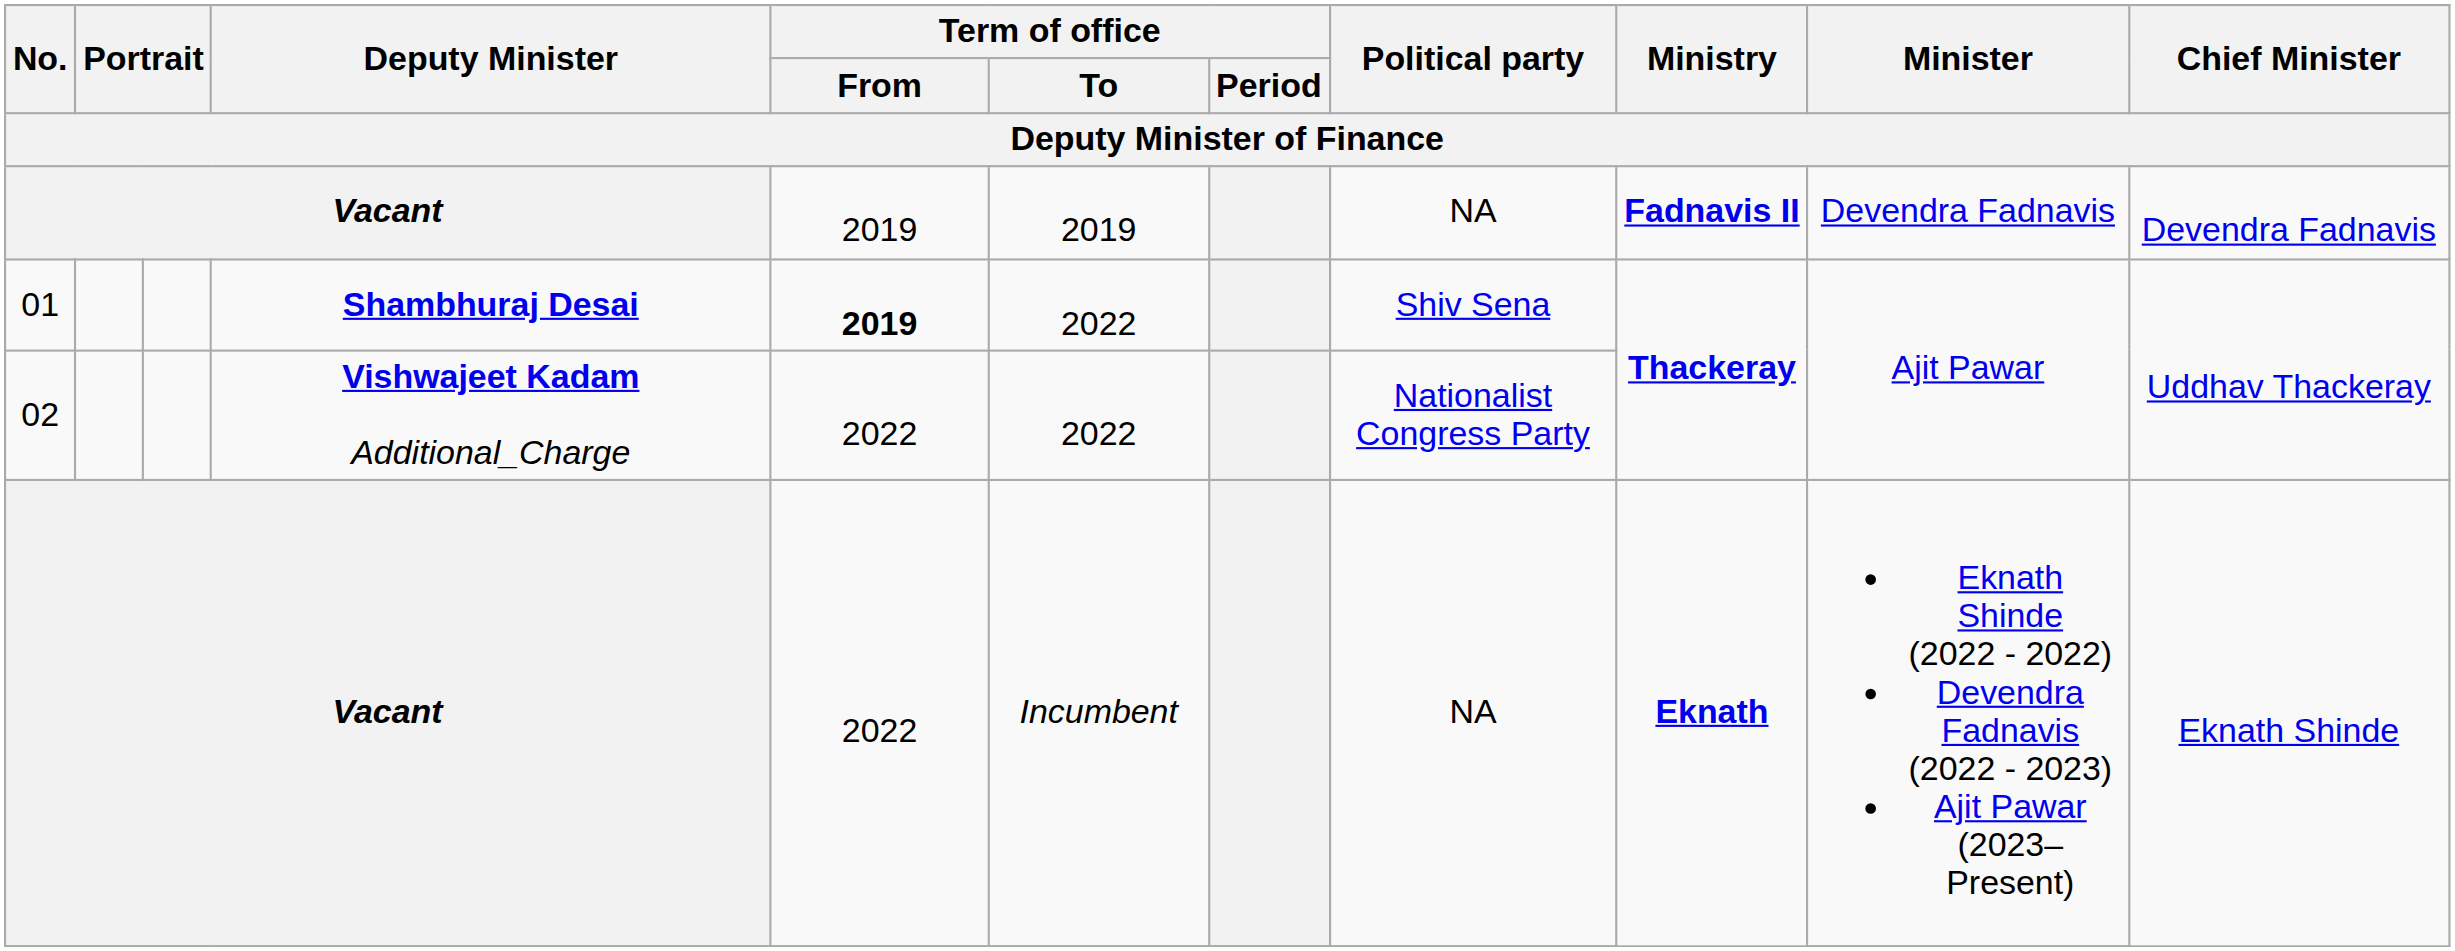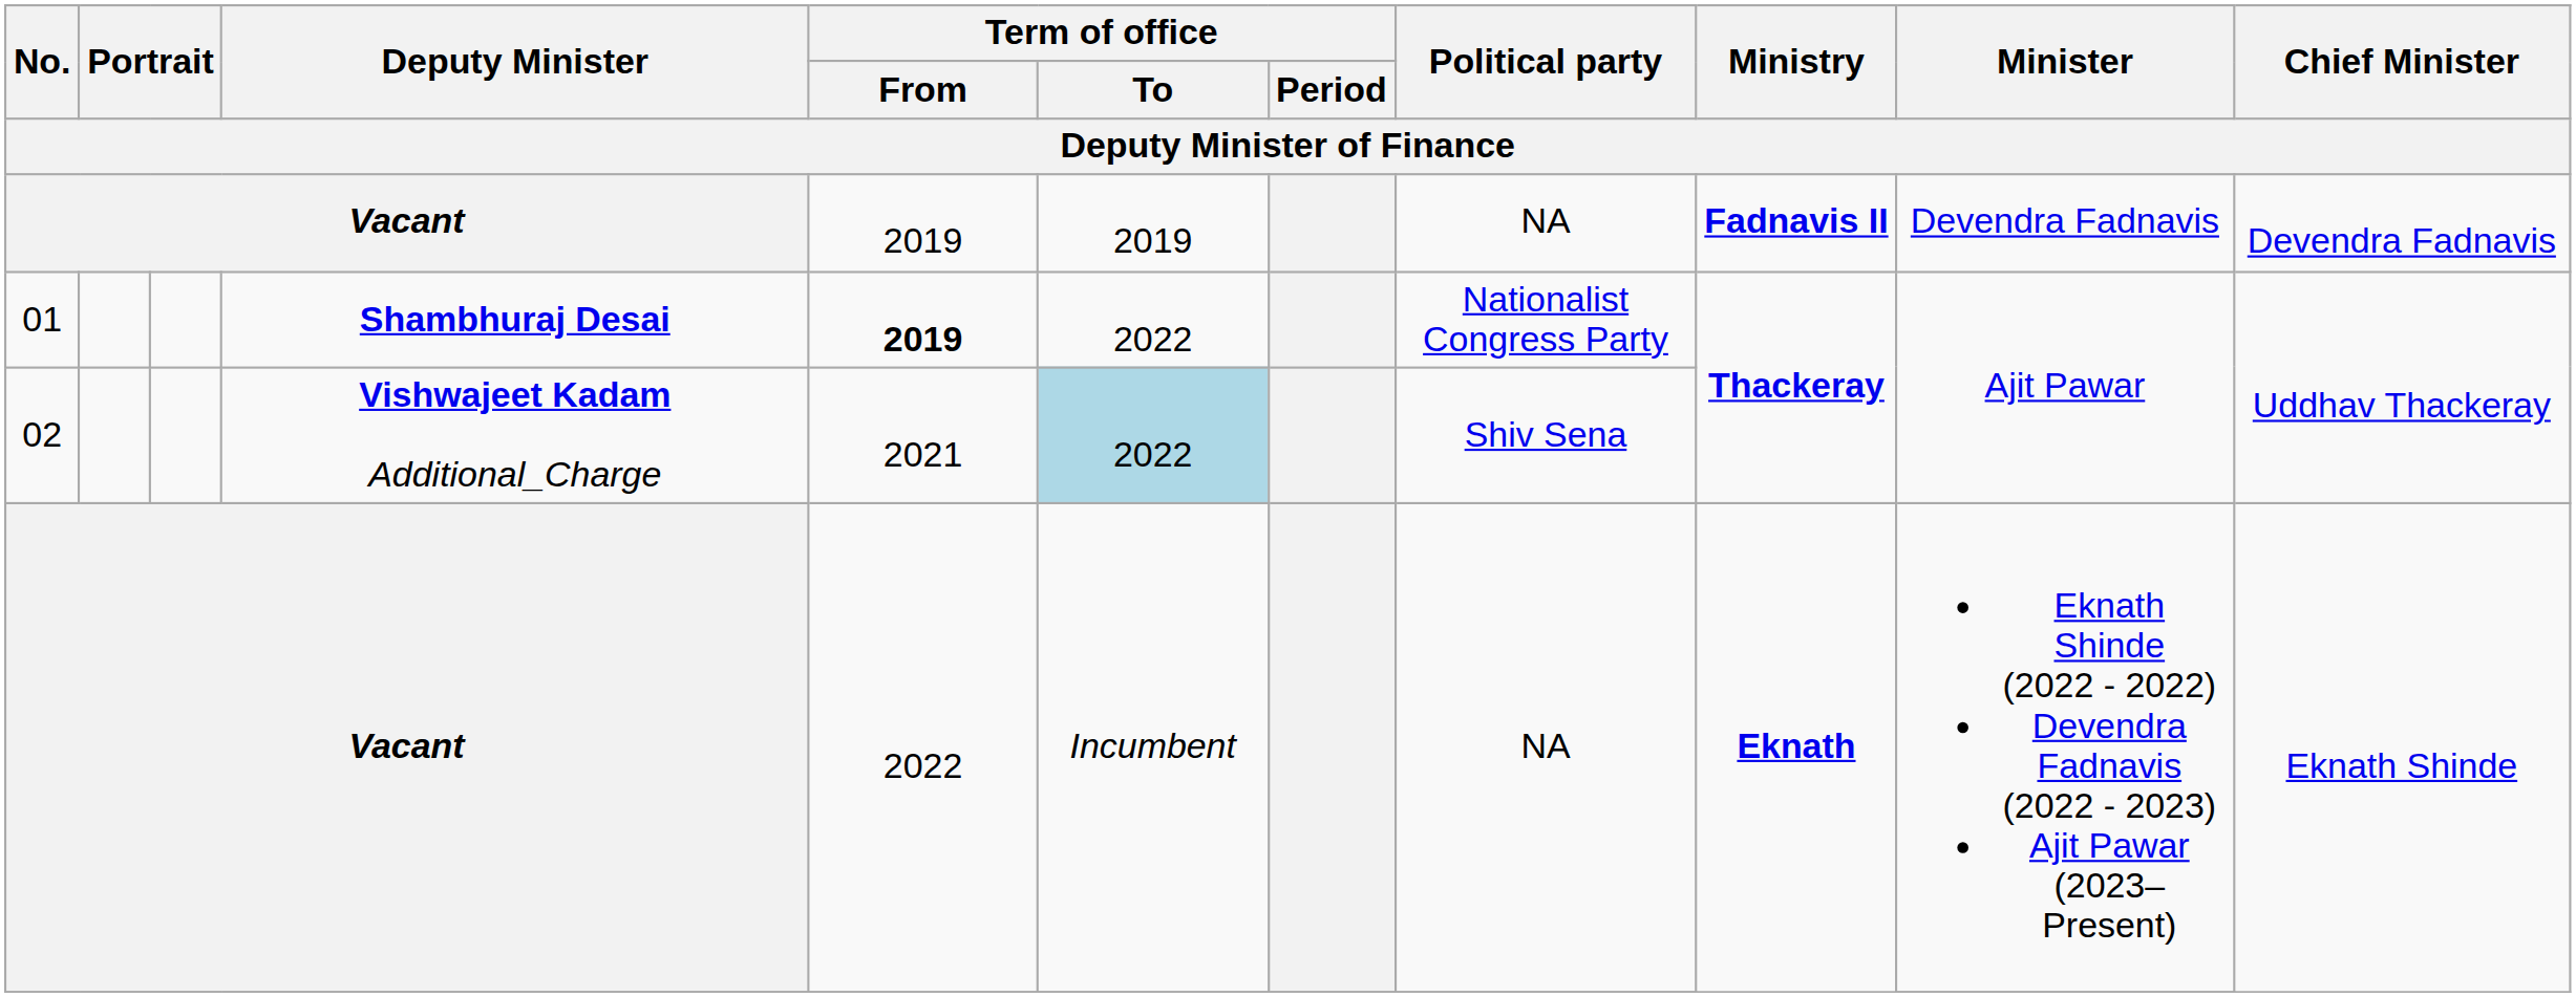01 | Political party: Shiv Sena -> Nationalist Congress Party
02 | Term of office / From: 2022 -> 2021
02 | Term of office / To: no background -> lightblue background
02 | Political party: Nationalist Congress Party -> Shiv Sena
